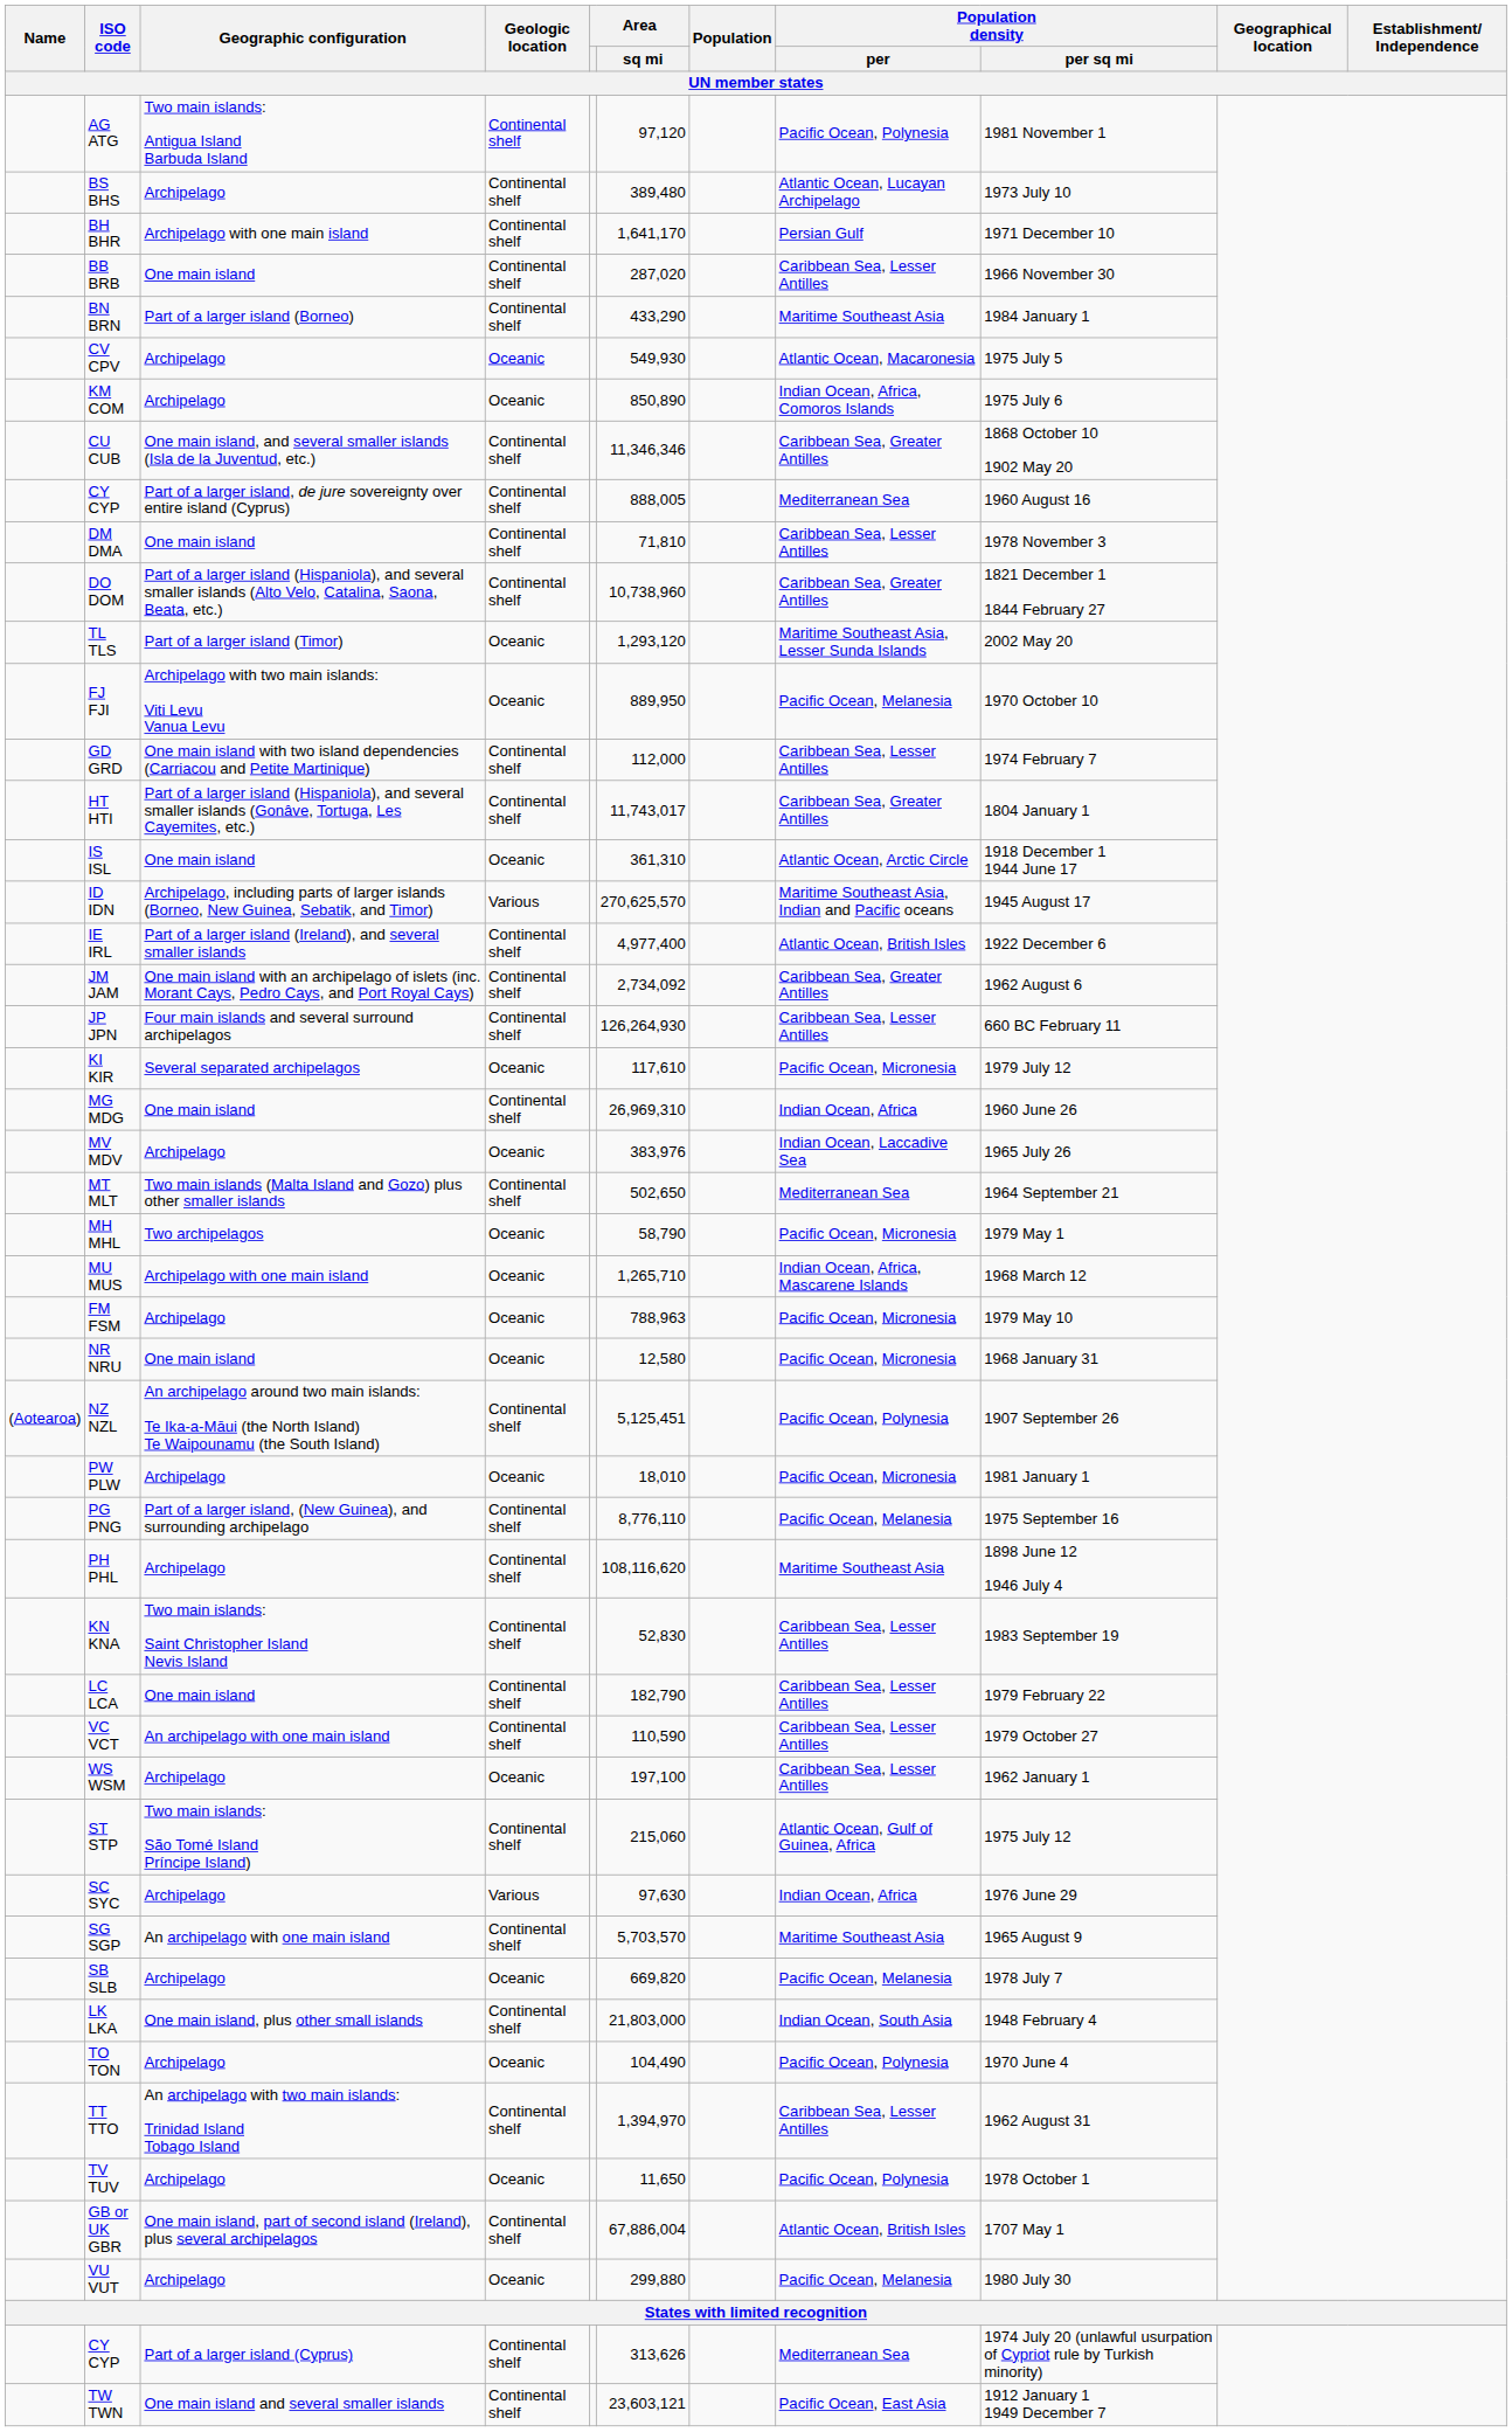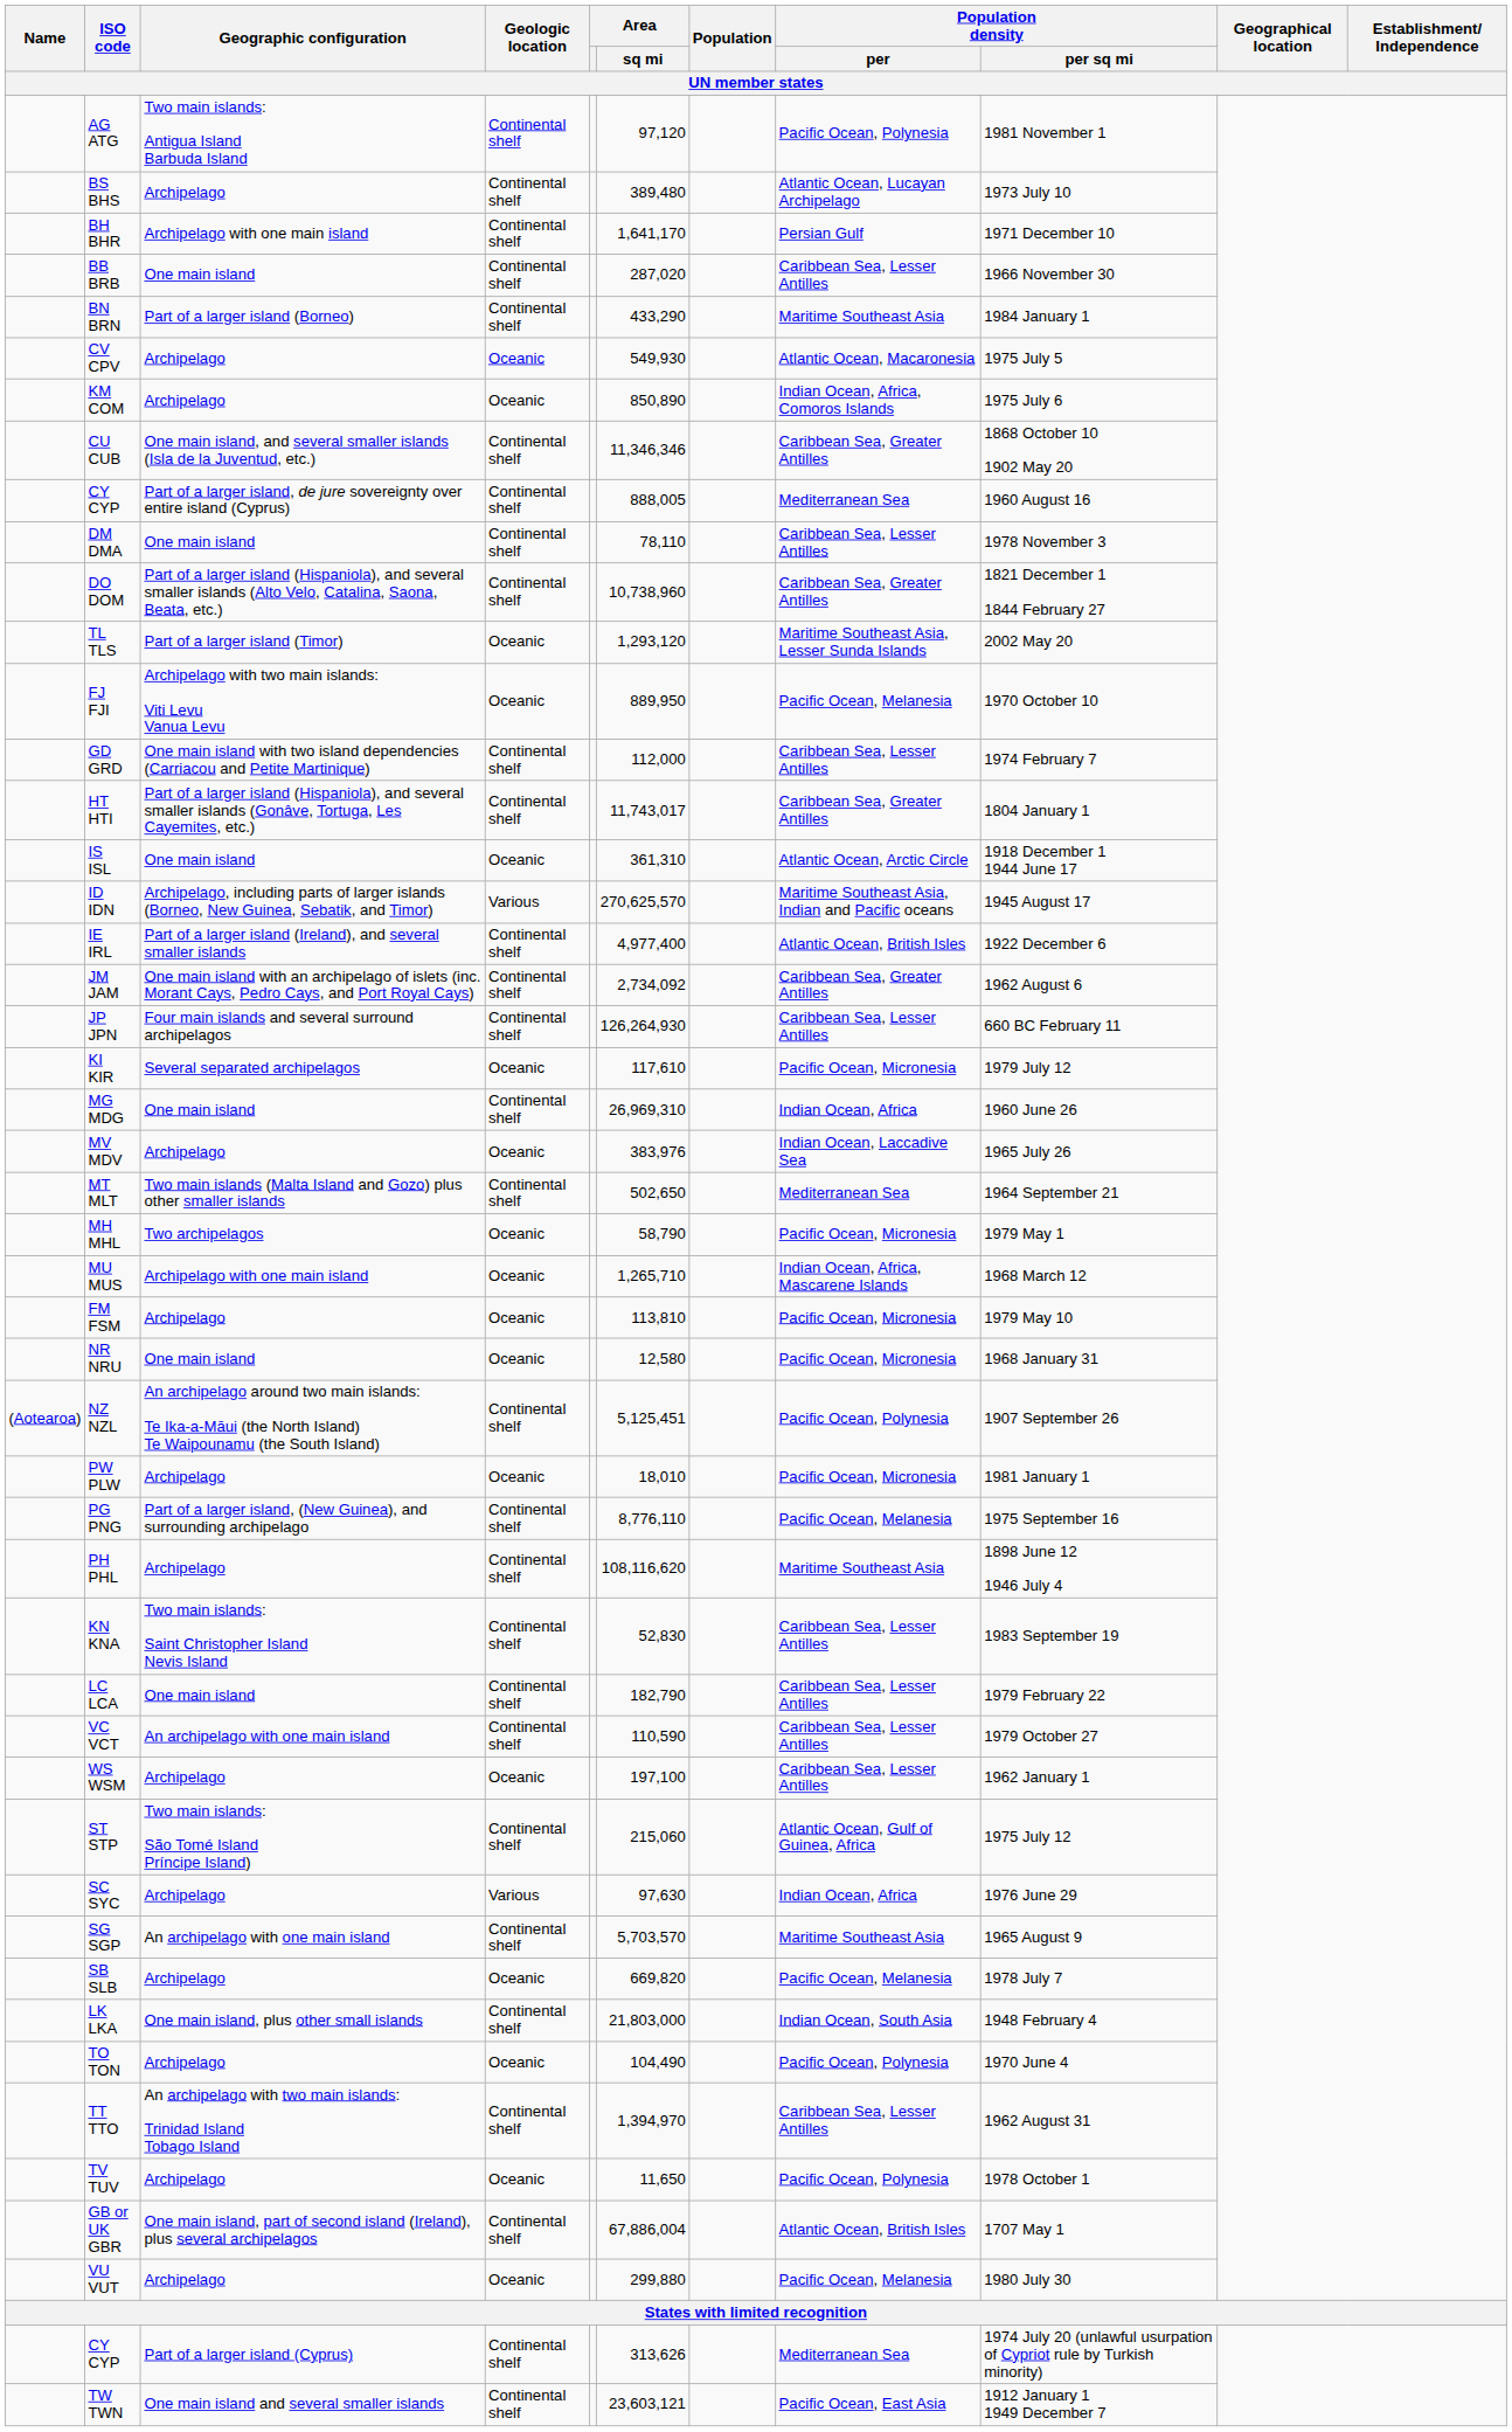DM DMA | Area / sq mi: 71,810 -> 78,110
FM FSM | Area / sq mi: 788,963 -> 113,810
